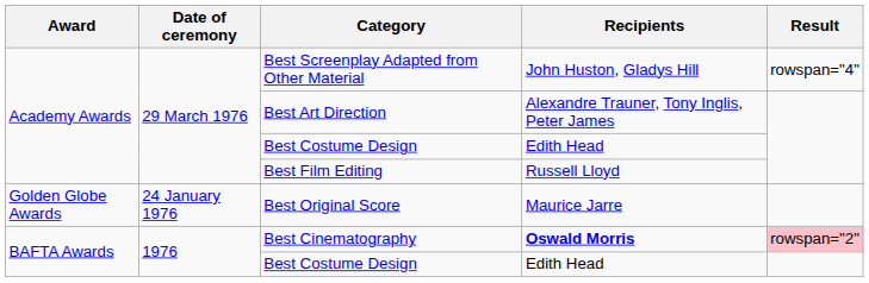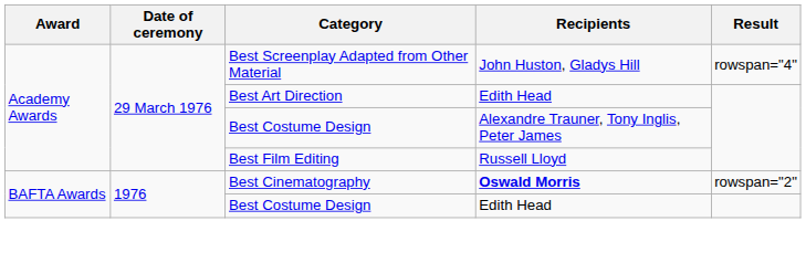Best Art Direction | Recipients: Alexandre Trauner, Tony Inglis, Peter James -> Edith Head
Academy Awards / Best Costume Design | Recipients: Edith Head -> Alexandre Trauner, Tony Inglis, Peter James
- row: Golden Globe Awards | 24 January 1976 | Best Original Score | Maurice Jarre
Best Cinematography | Result: pink background -> no background
